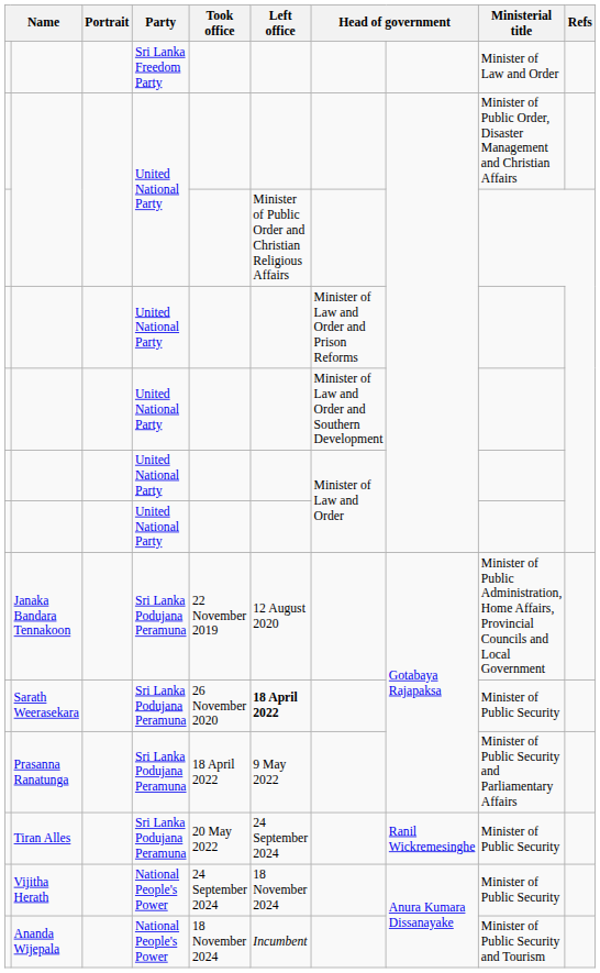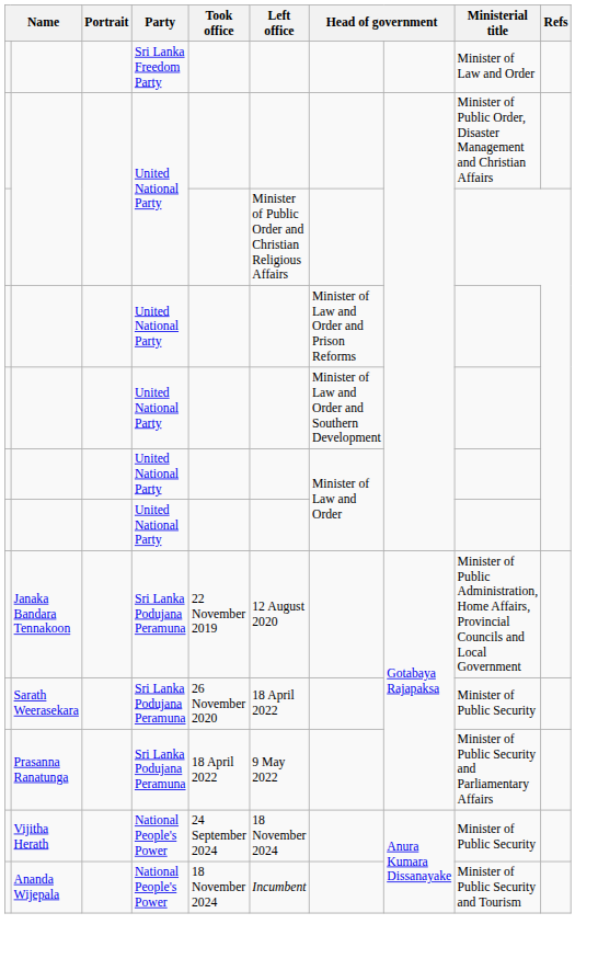Sarath Weerasekara | Left office: bold -> normal
- row: Tiran Alles | Sri Lanka Podujana Peramuna | 20 May 2022 | 24 September 2024 | Ranil Wickremesinghe | Minister of Public Security
